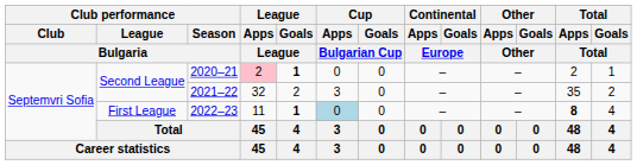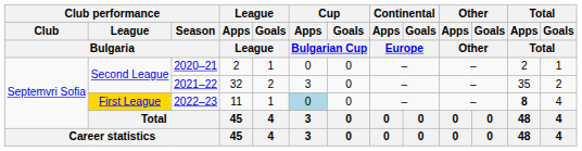2020–21 | League / Apps / League: pink background -> no background
2020–21 | League / Goals / League: bold -> normal
2022–23 | Club performance / League / Bulgaria: no background -> gold background
2022–23 | League / Goals / League: bold -> normal
